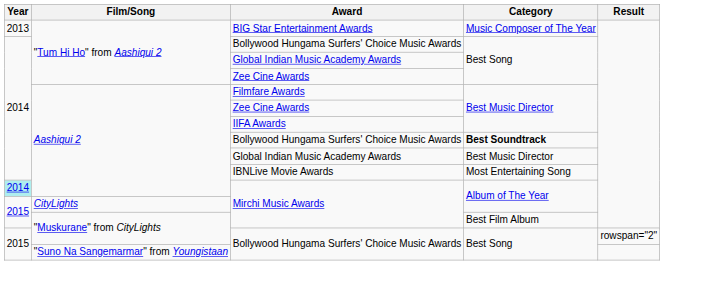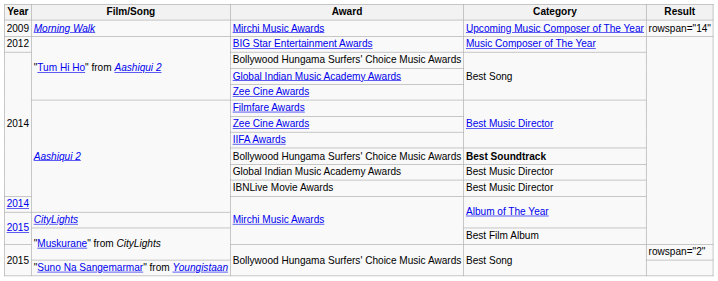+ row: 2009 | Morning Walk | Mirchi Music Awards | Upcoming Music Composer of The Year | rowspan="14"
BIG Star Entertainment Awards | Year: 2013 -> 2012
IBNLive Movie Awards | Category: Most Entertaining Song -> Best Music Director
Aashiqui 2 / Mirchi Music Awards | Year: paleturquoise background -> no background
